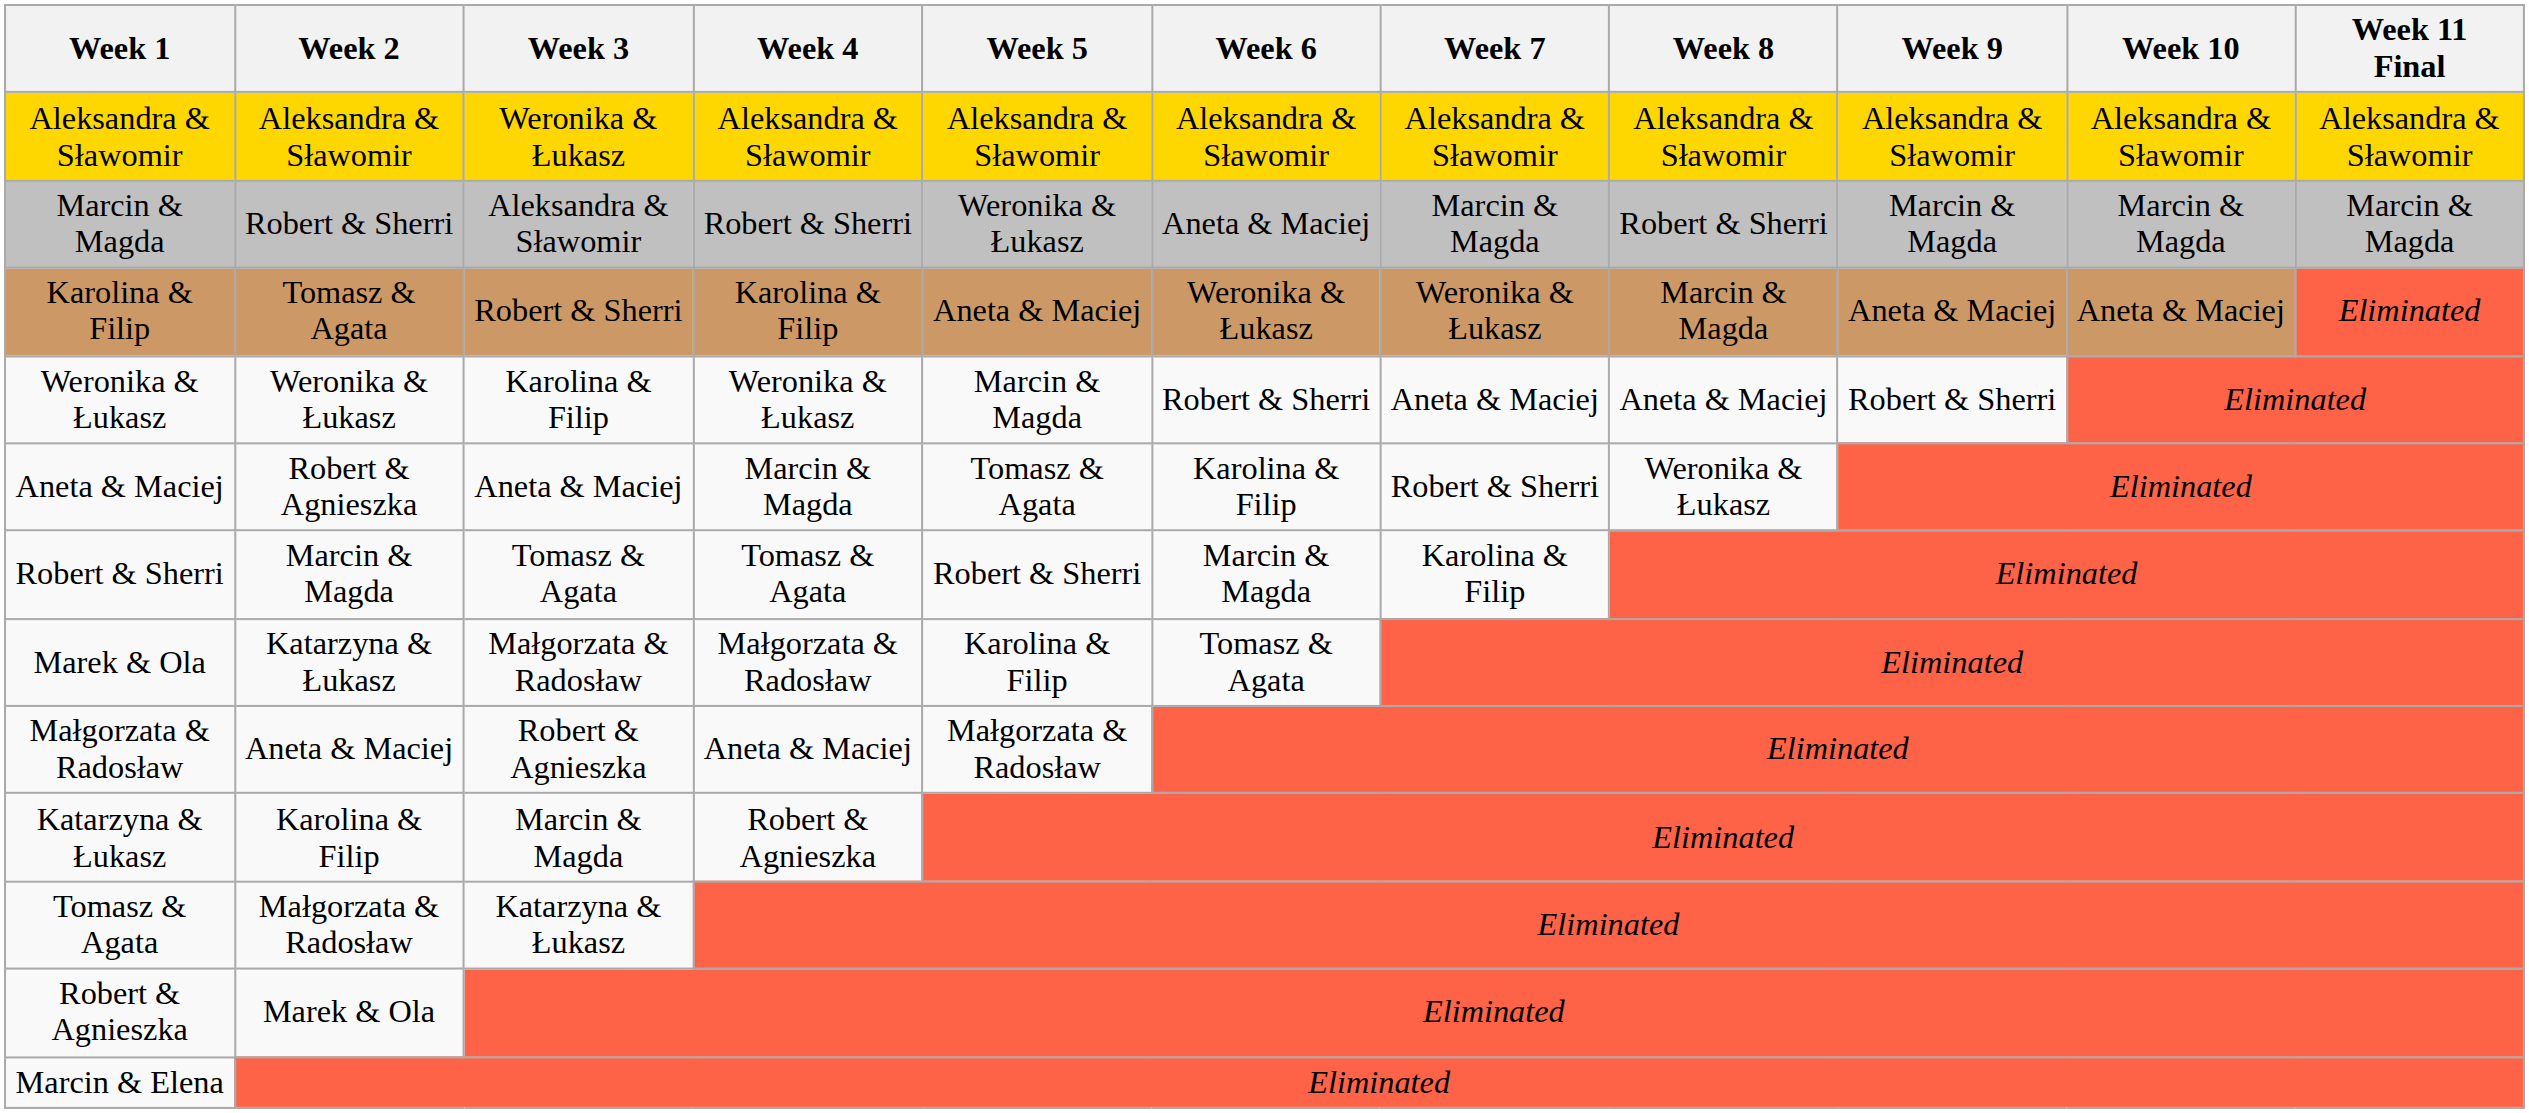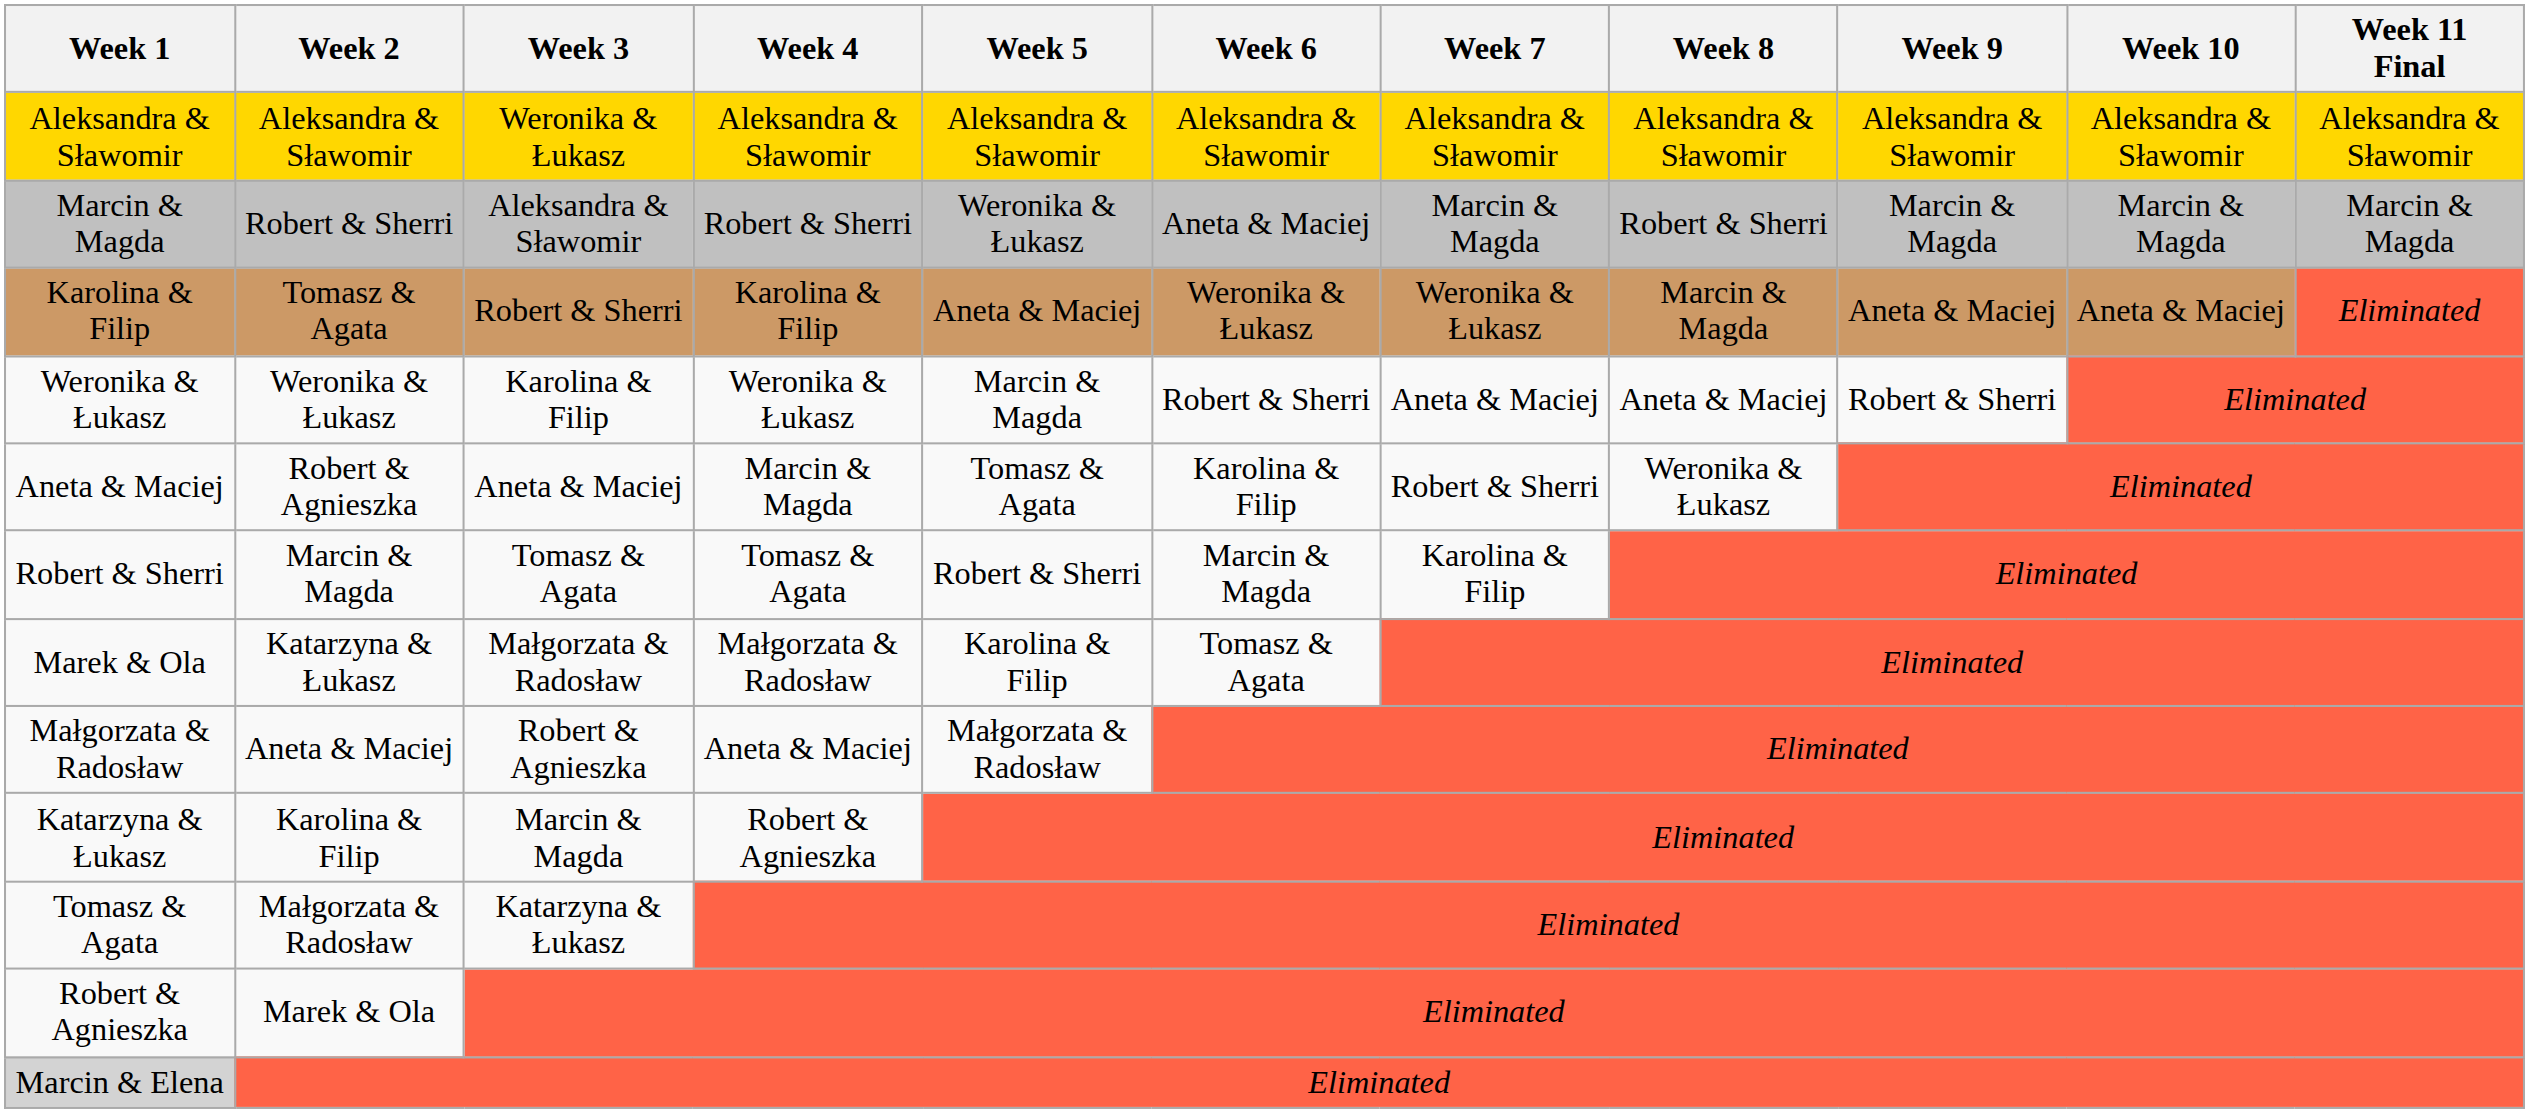Marcin & Elena | Week 1: no background -> lightgrey background
